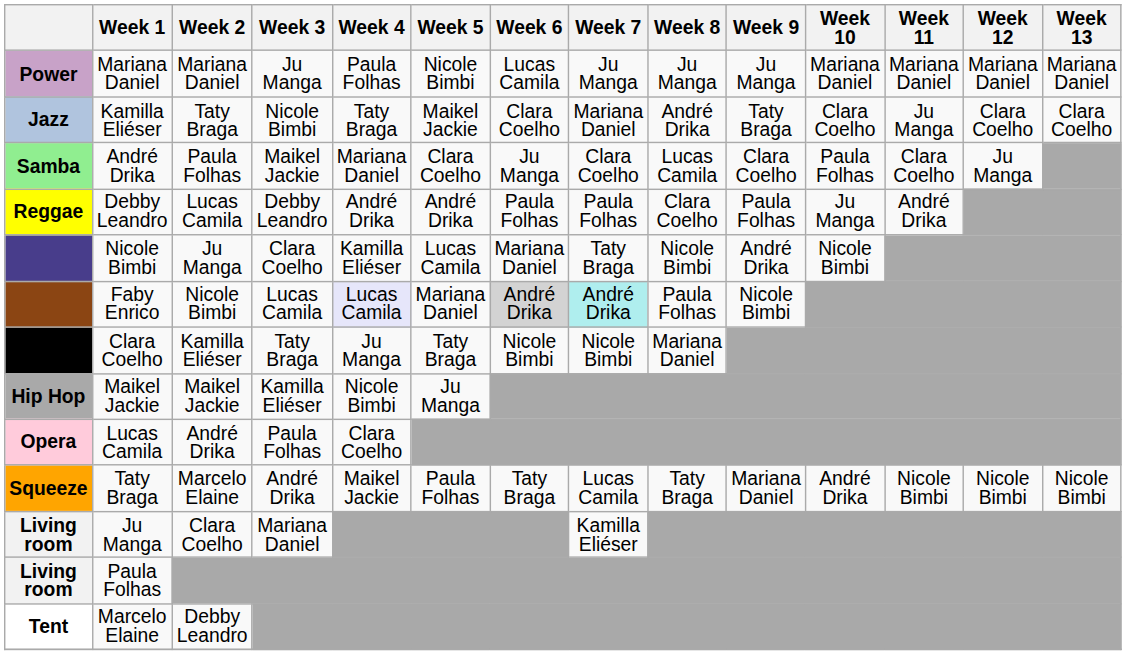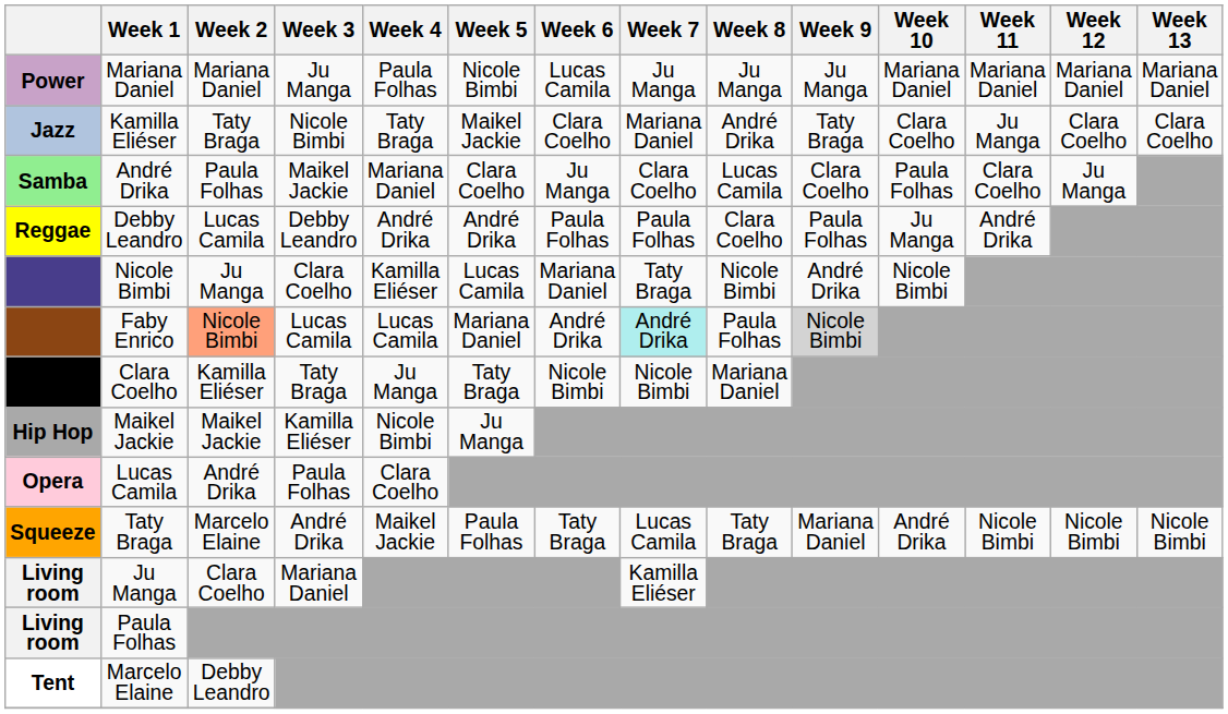Faby Enrico | Week 2: no background -> lightsalmon background
Faby Enrico | Week 4: lavender background -> no background
Faby Enrico | Week 6: lightgrey background -> no background
Faby Enrico | Week 9: no background -> lightgrey background
